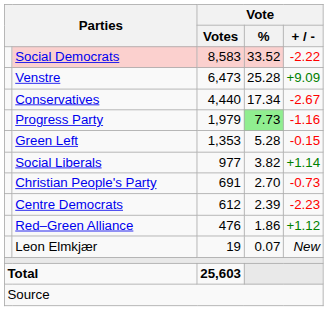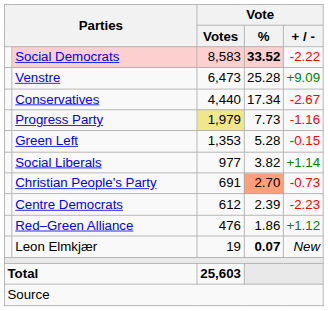Social Democrats | Vote / %: normal -> bold
Progress Party | Vote / Votes: no background -> khaki background
Progress Party | Vote / %: lightgreen background -> no background
Christian People's Party | Vote / %: no background -> lightsalmon background
Leon Elmkjær | Vote / %: normal -> bold
